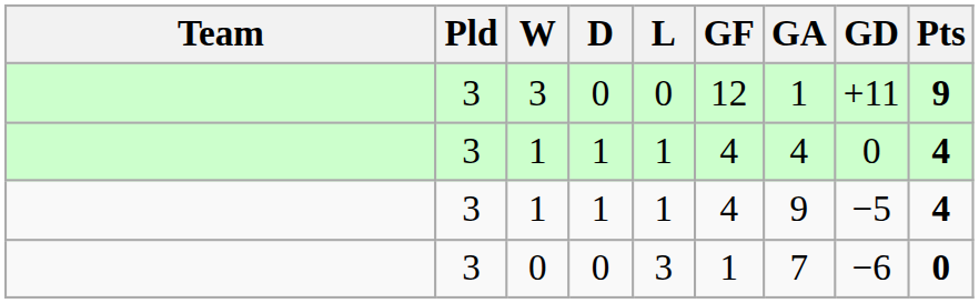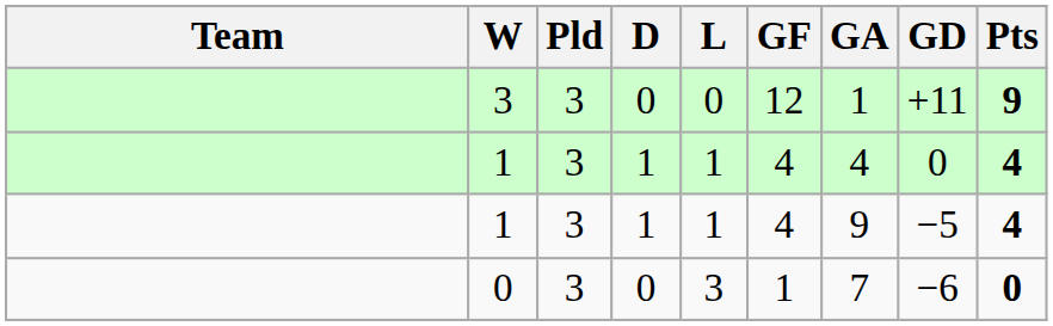columns swapped: Pld <-> W
